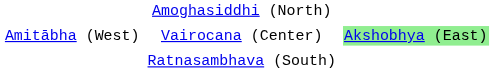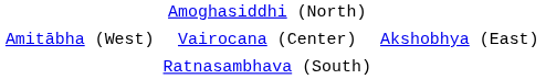Amitābha (West) | column 3: lightgreen background -> no background
